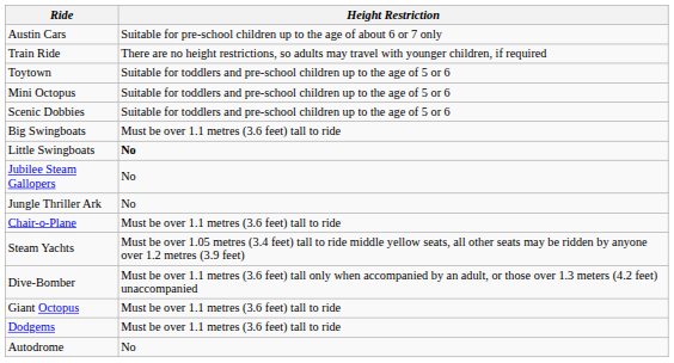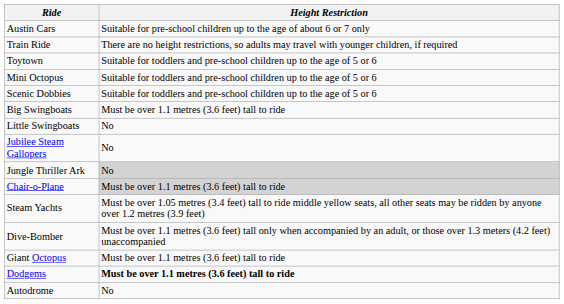Little Swingboats | Height Restriction: bold -> normal
Jungle Thriller Ark | Height Restriction: no background -> lightgrey background
Chair-o-Plane | Height Restriction: no background -> lightgrey background
Dodgems | Height Restriction: normal -> bold
